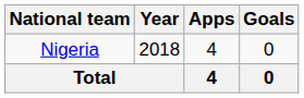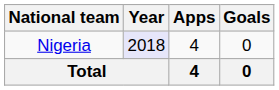Nigeria | Year: no background -> lavender background
